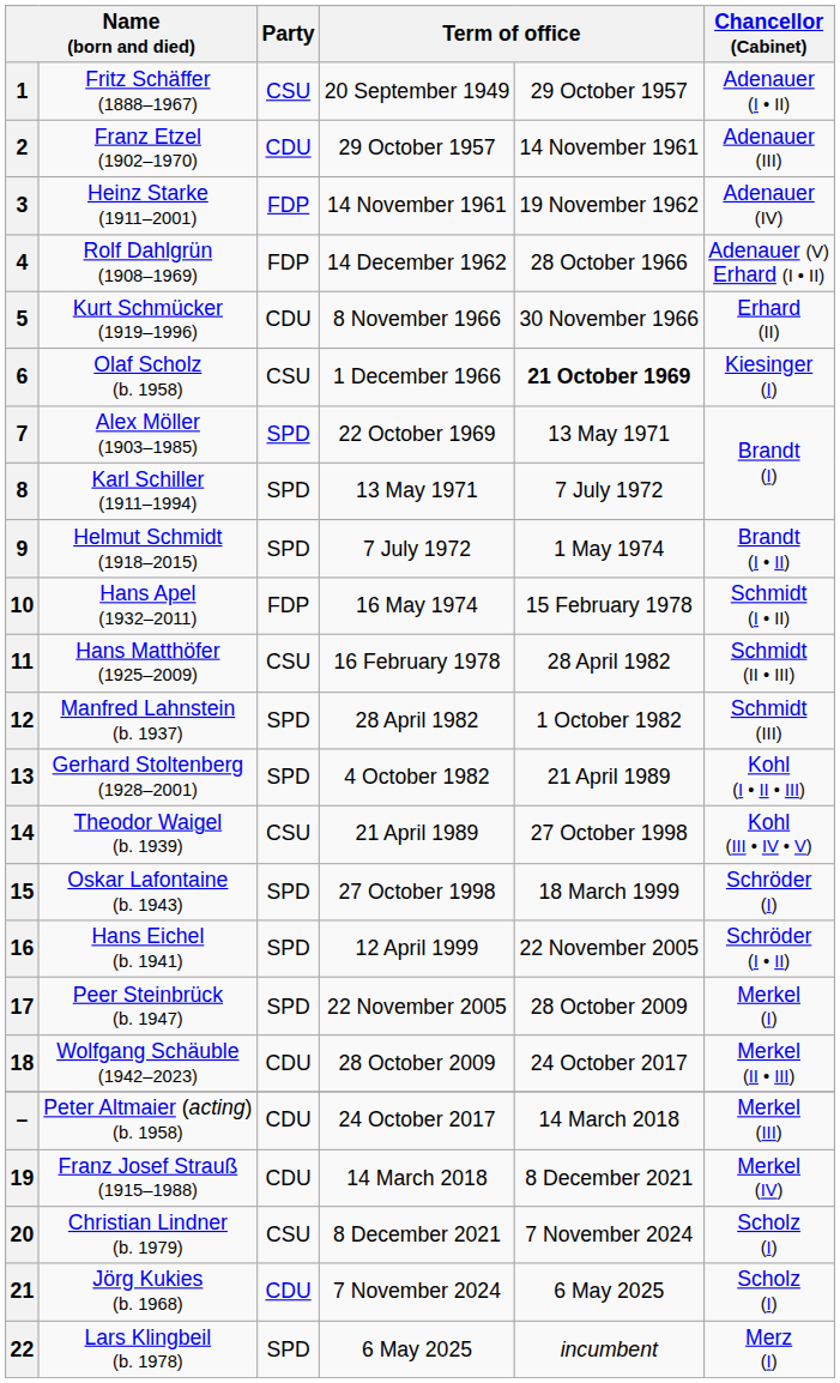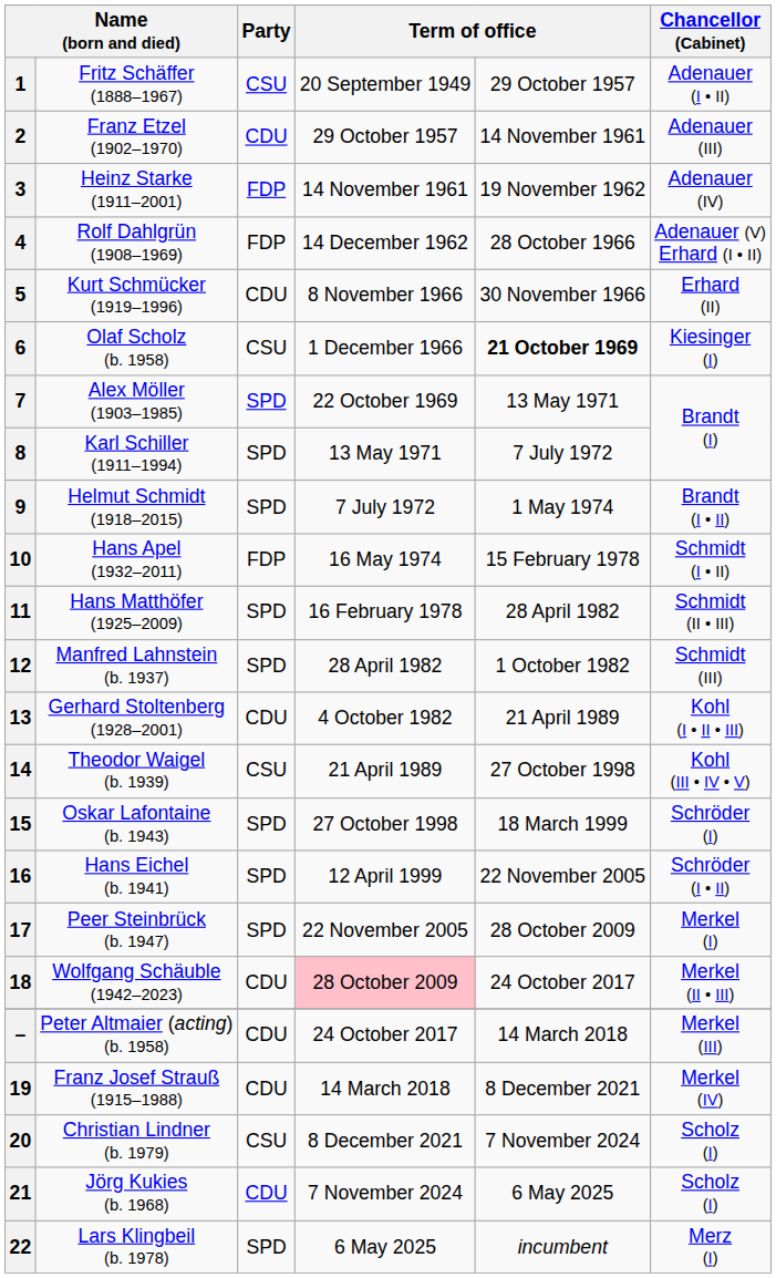11 | Party: CSU -> SPD
13 | Party: SPD -> CDU
18 | column 4: no background -> pink background
